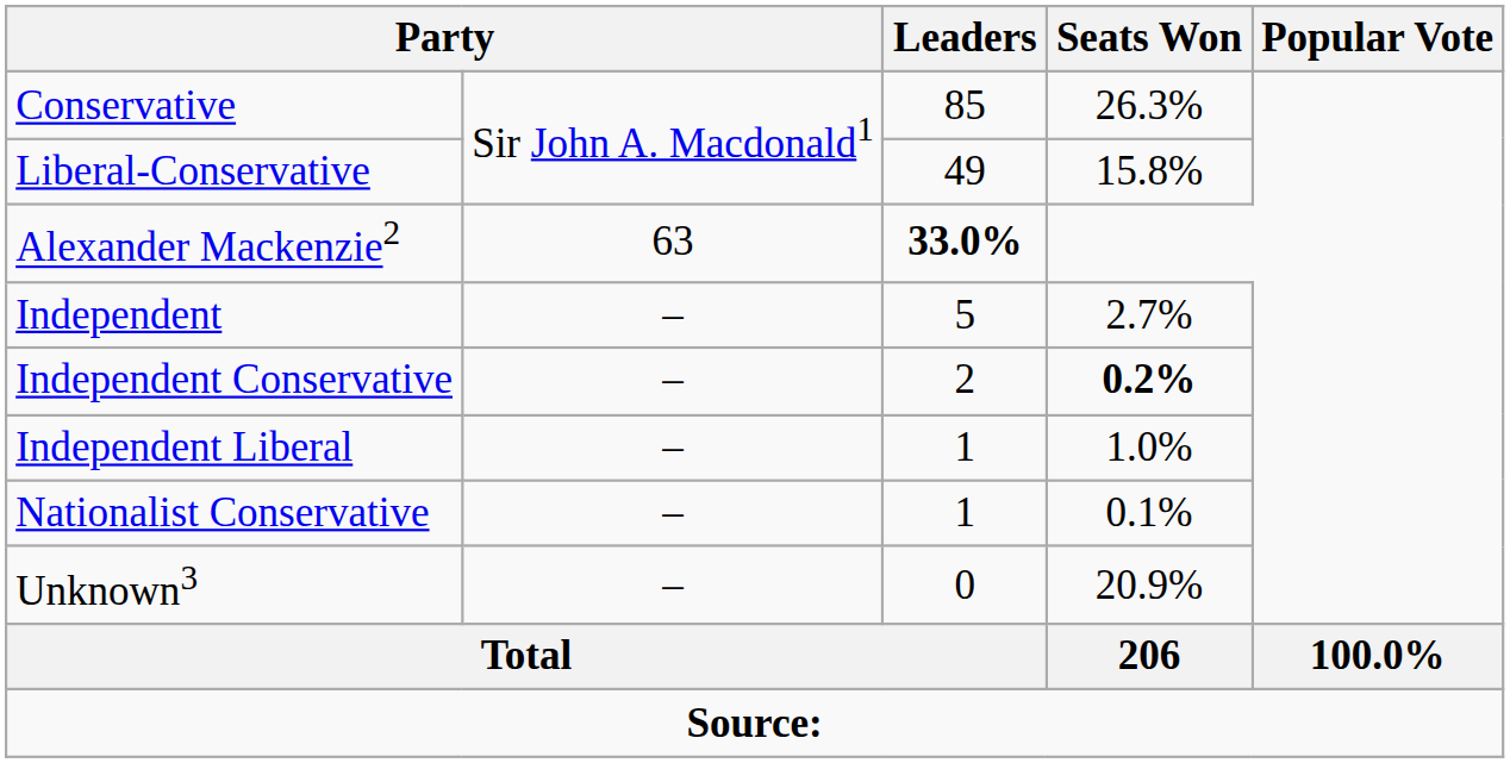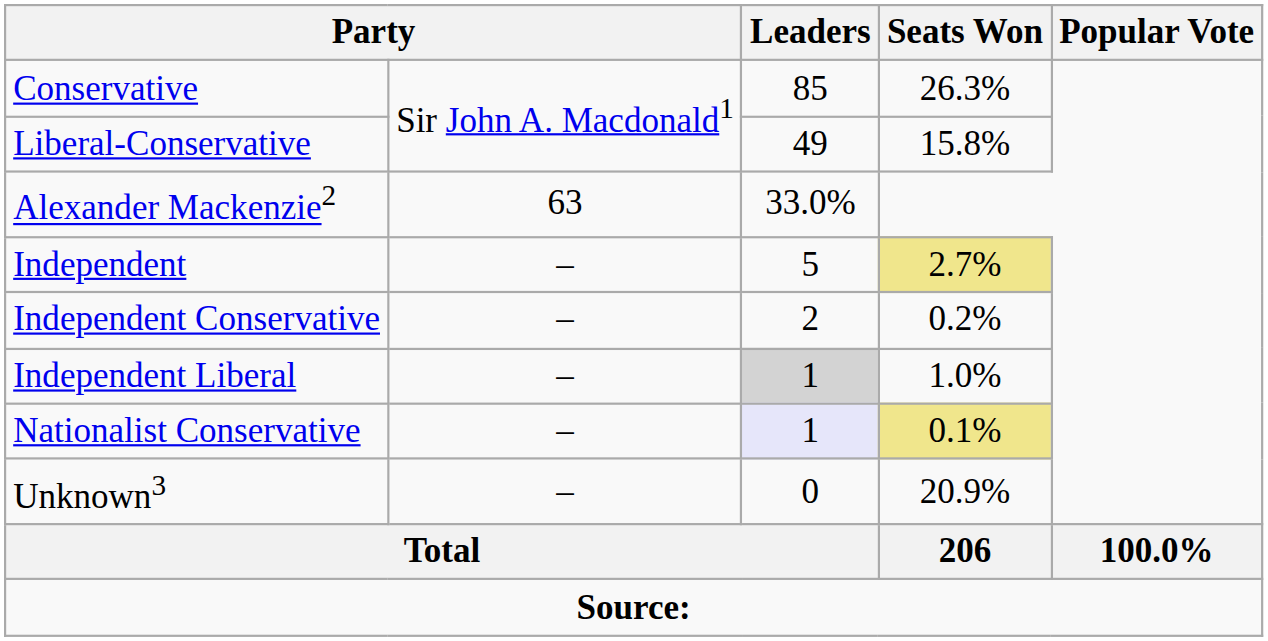Alexander Mackenzie2 | Leaders: bold -> normal
Independent | Seats Won: no background -> khaki background
Independent Conservative | Seats Won: bold -> normal
Independent Liberal | Leaders: no background -> lightgrey background
Nationalist Conservative | Leaders: no background -> lavender background
Nationalist Conservative | Seats Won: no background -> khaki background
